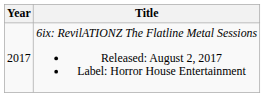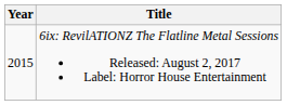row 2 | Year: 2017 -> 2015
